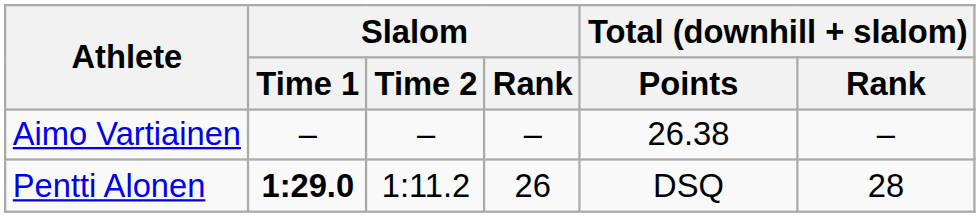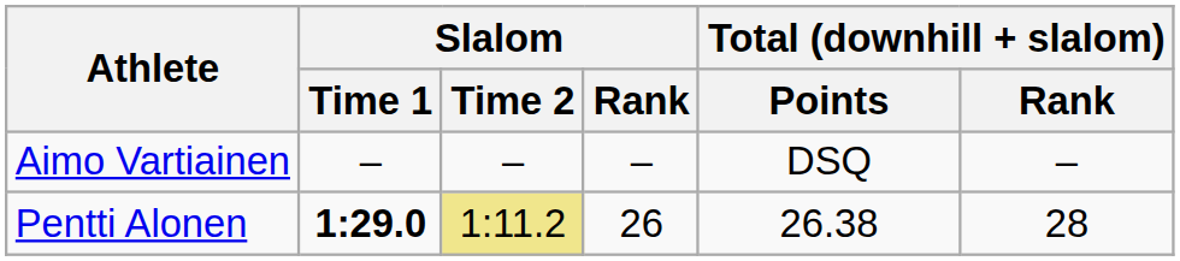Aimo Vartiainen | Total (downhill + slalom) / Points: 26.38 -> DSQ
Pentti Alonen | Slalom / Time 2: no background -> khaki background
Pentti Alonen | Total (downhill + slalom) / Points: DSQ -> 26.38
